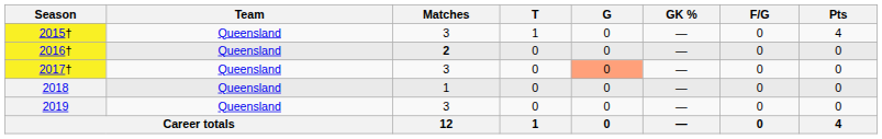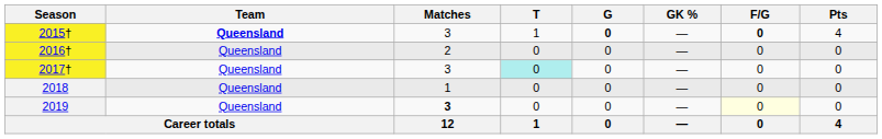2015† | Team: normal -> bold
2015† | G: normal -> bold
2015† | F/G: normal -> bold
2016† | Matches: bold -> normal
2017† | T: no background -> paleturquoise background
2017† | G: lightsalmon background -> no background
2019 | Matches: normal -> bold
2019 | F/G: no background -> lightyellow background
